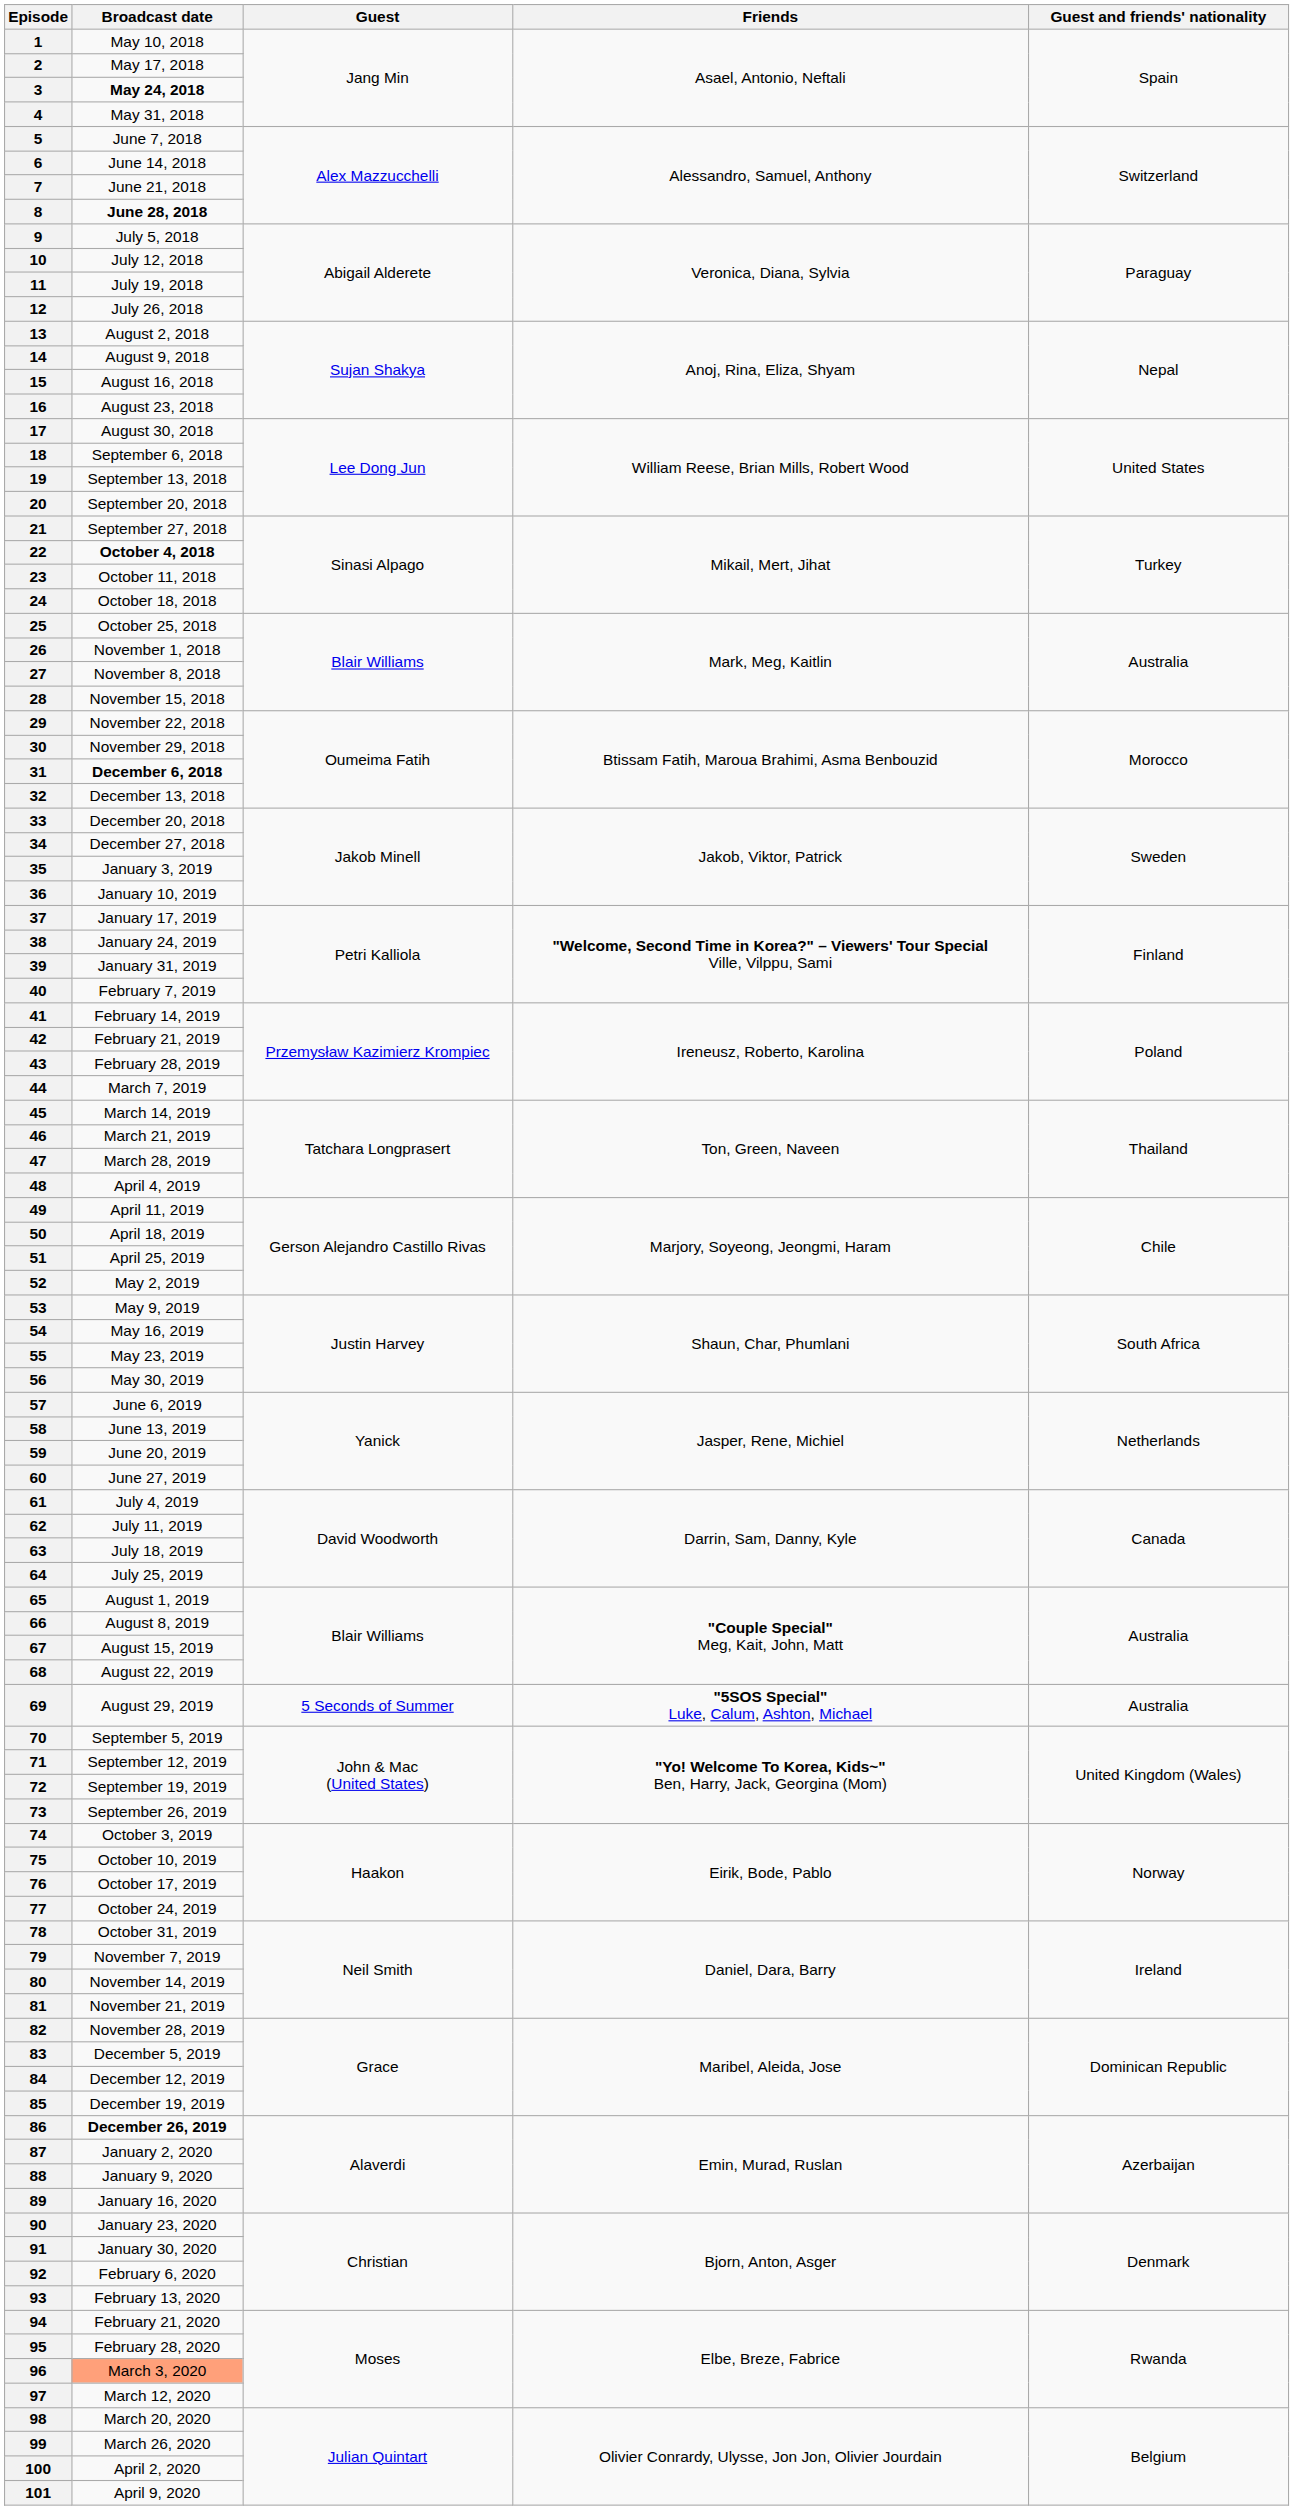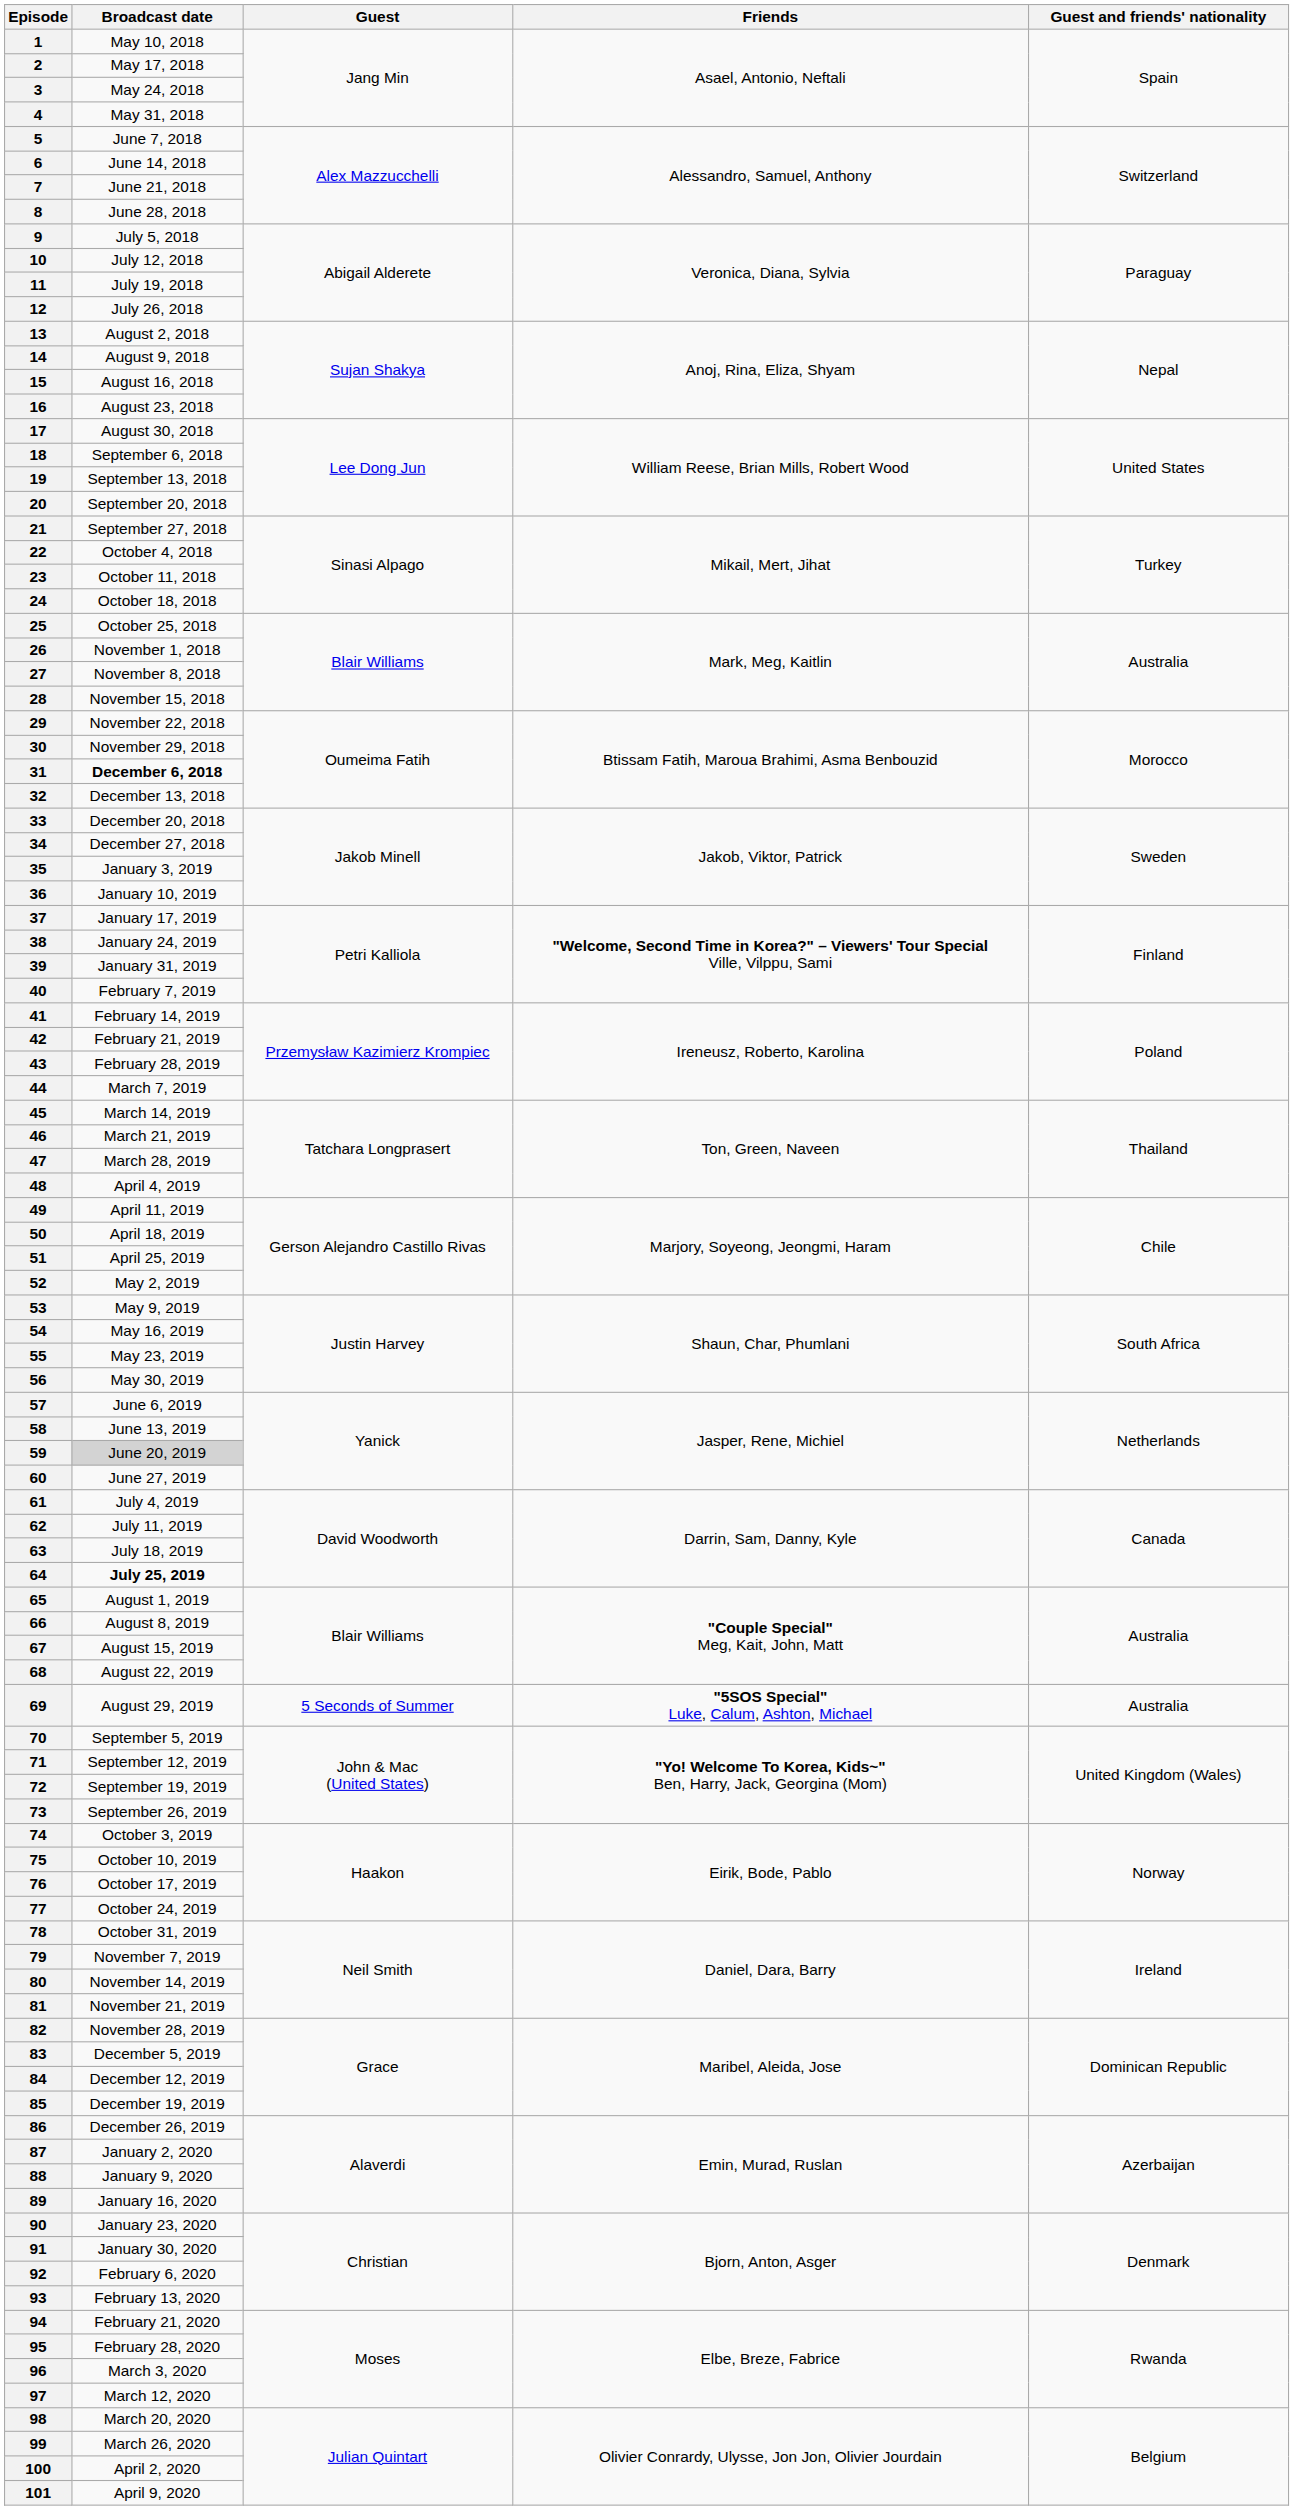3 | Broadcast date: bold -> normal
8 | Broadcast date: bold -> normal
22 | Broadcast date: bold -> normal
59 | Broadcast date: no background -> lightgrey background
64 | Broadcast date: normal -> bold
86 | Broadcast date: bold -> normal
96 | Broadcast date: lightsalmon background -> no background
